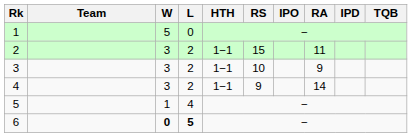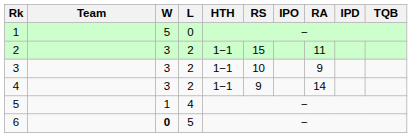6 | L: bold -> normal
